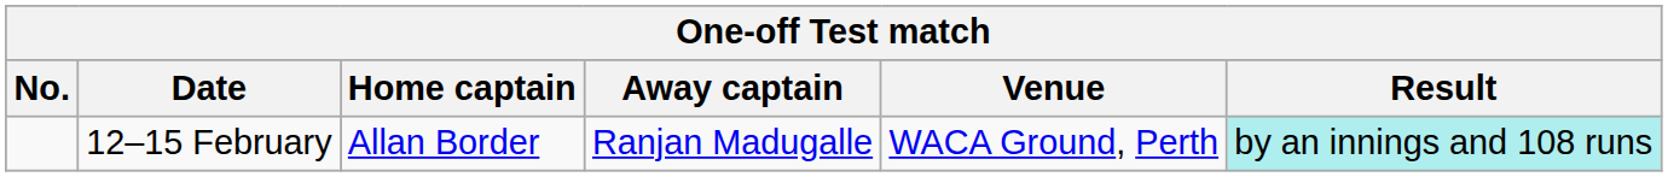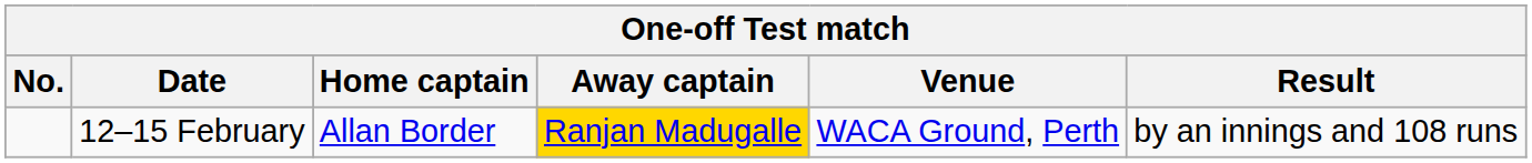12–15 February | Away captain: no background -> gold background
12–15 February | Result: paleturquoise background -> no background
